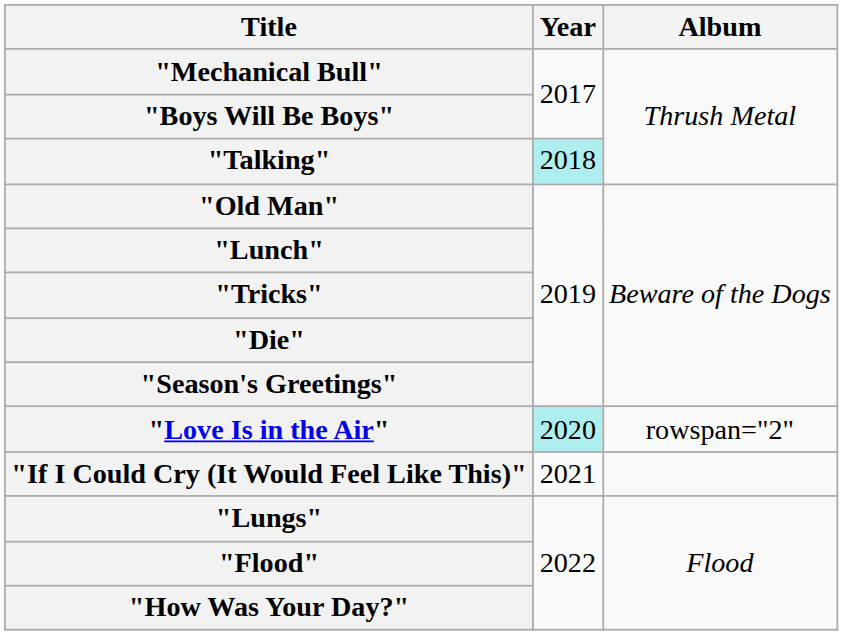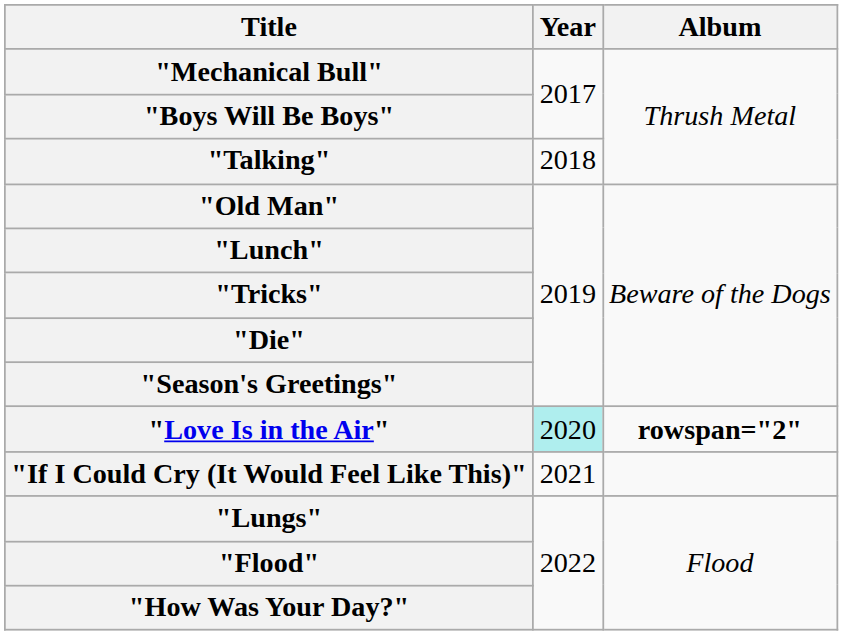"Talking" | Year: paleturquoise background -> no background
"Love Is in the Air" | Album: normal -> bold
